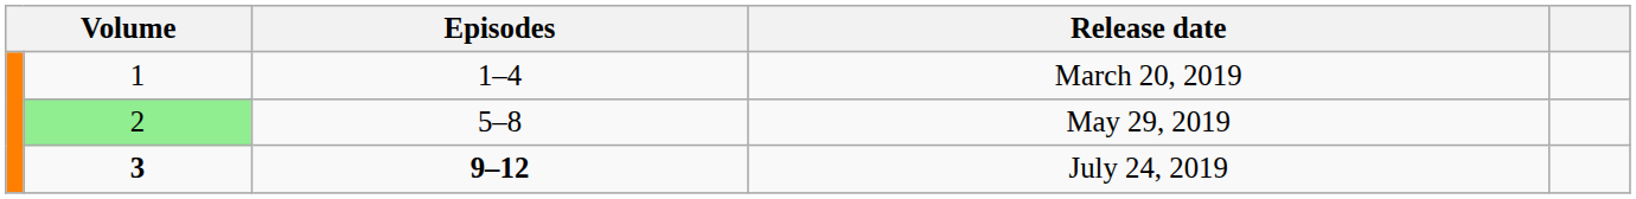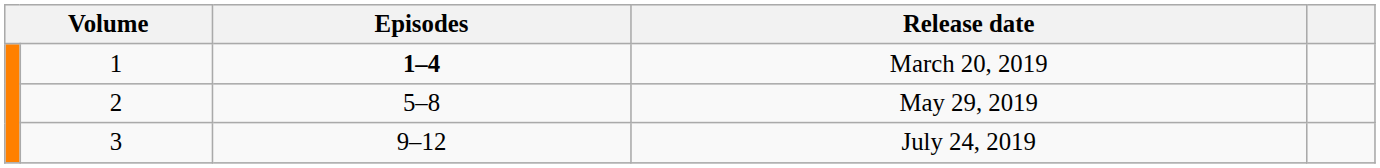March 20, 2019 | Episodes: normal -> bold
May 29, 2019 | column 2: lightgreen background -> no background
July 24, 2019 | column 2: bold -> normal
July 24, 2019 | Episodes: bold -> normal
